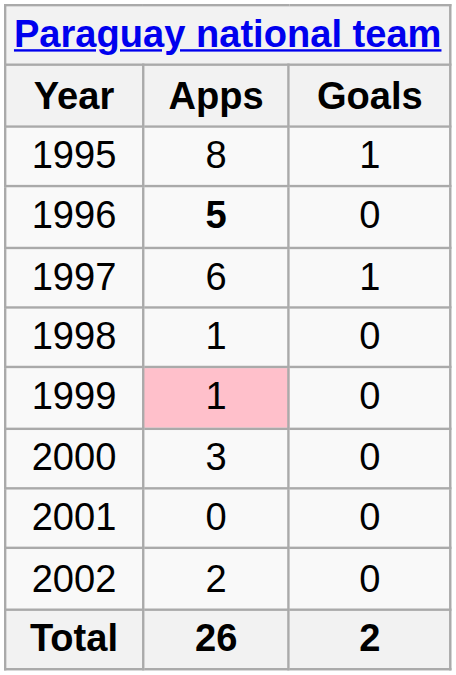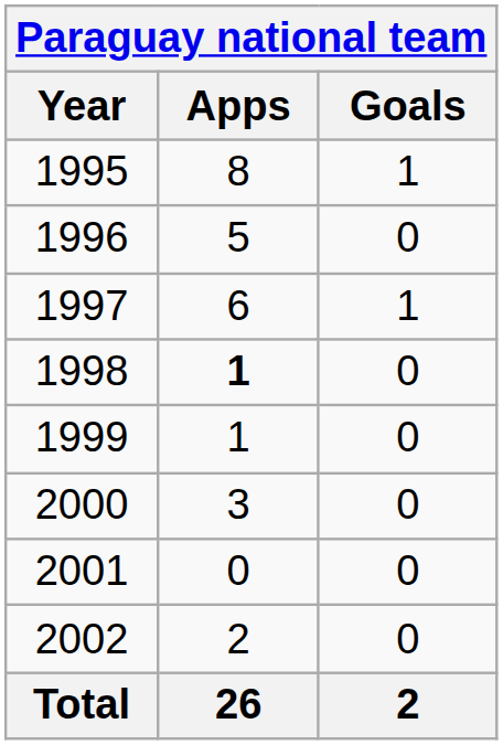1996 | Apps: bold -> normal
1998 | Apps: normal -> bold
1999 | Apps: pink background -> no background
